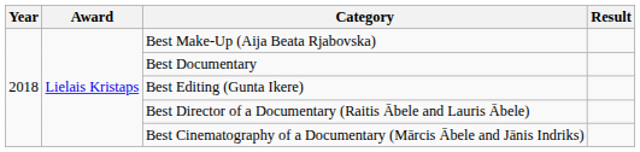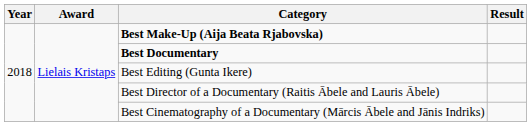Best Make-Up (Aija Beata Rjabovska) | Category: normal -> bold
Best Documentary | Category: normal -> bold
